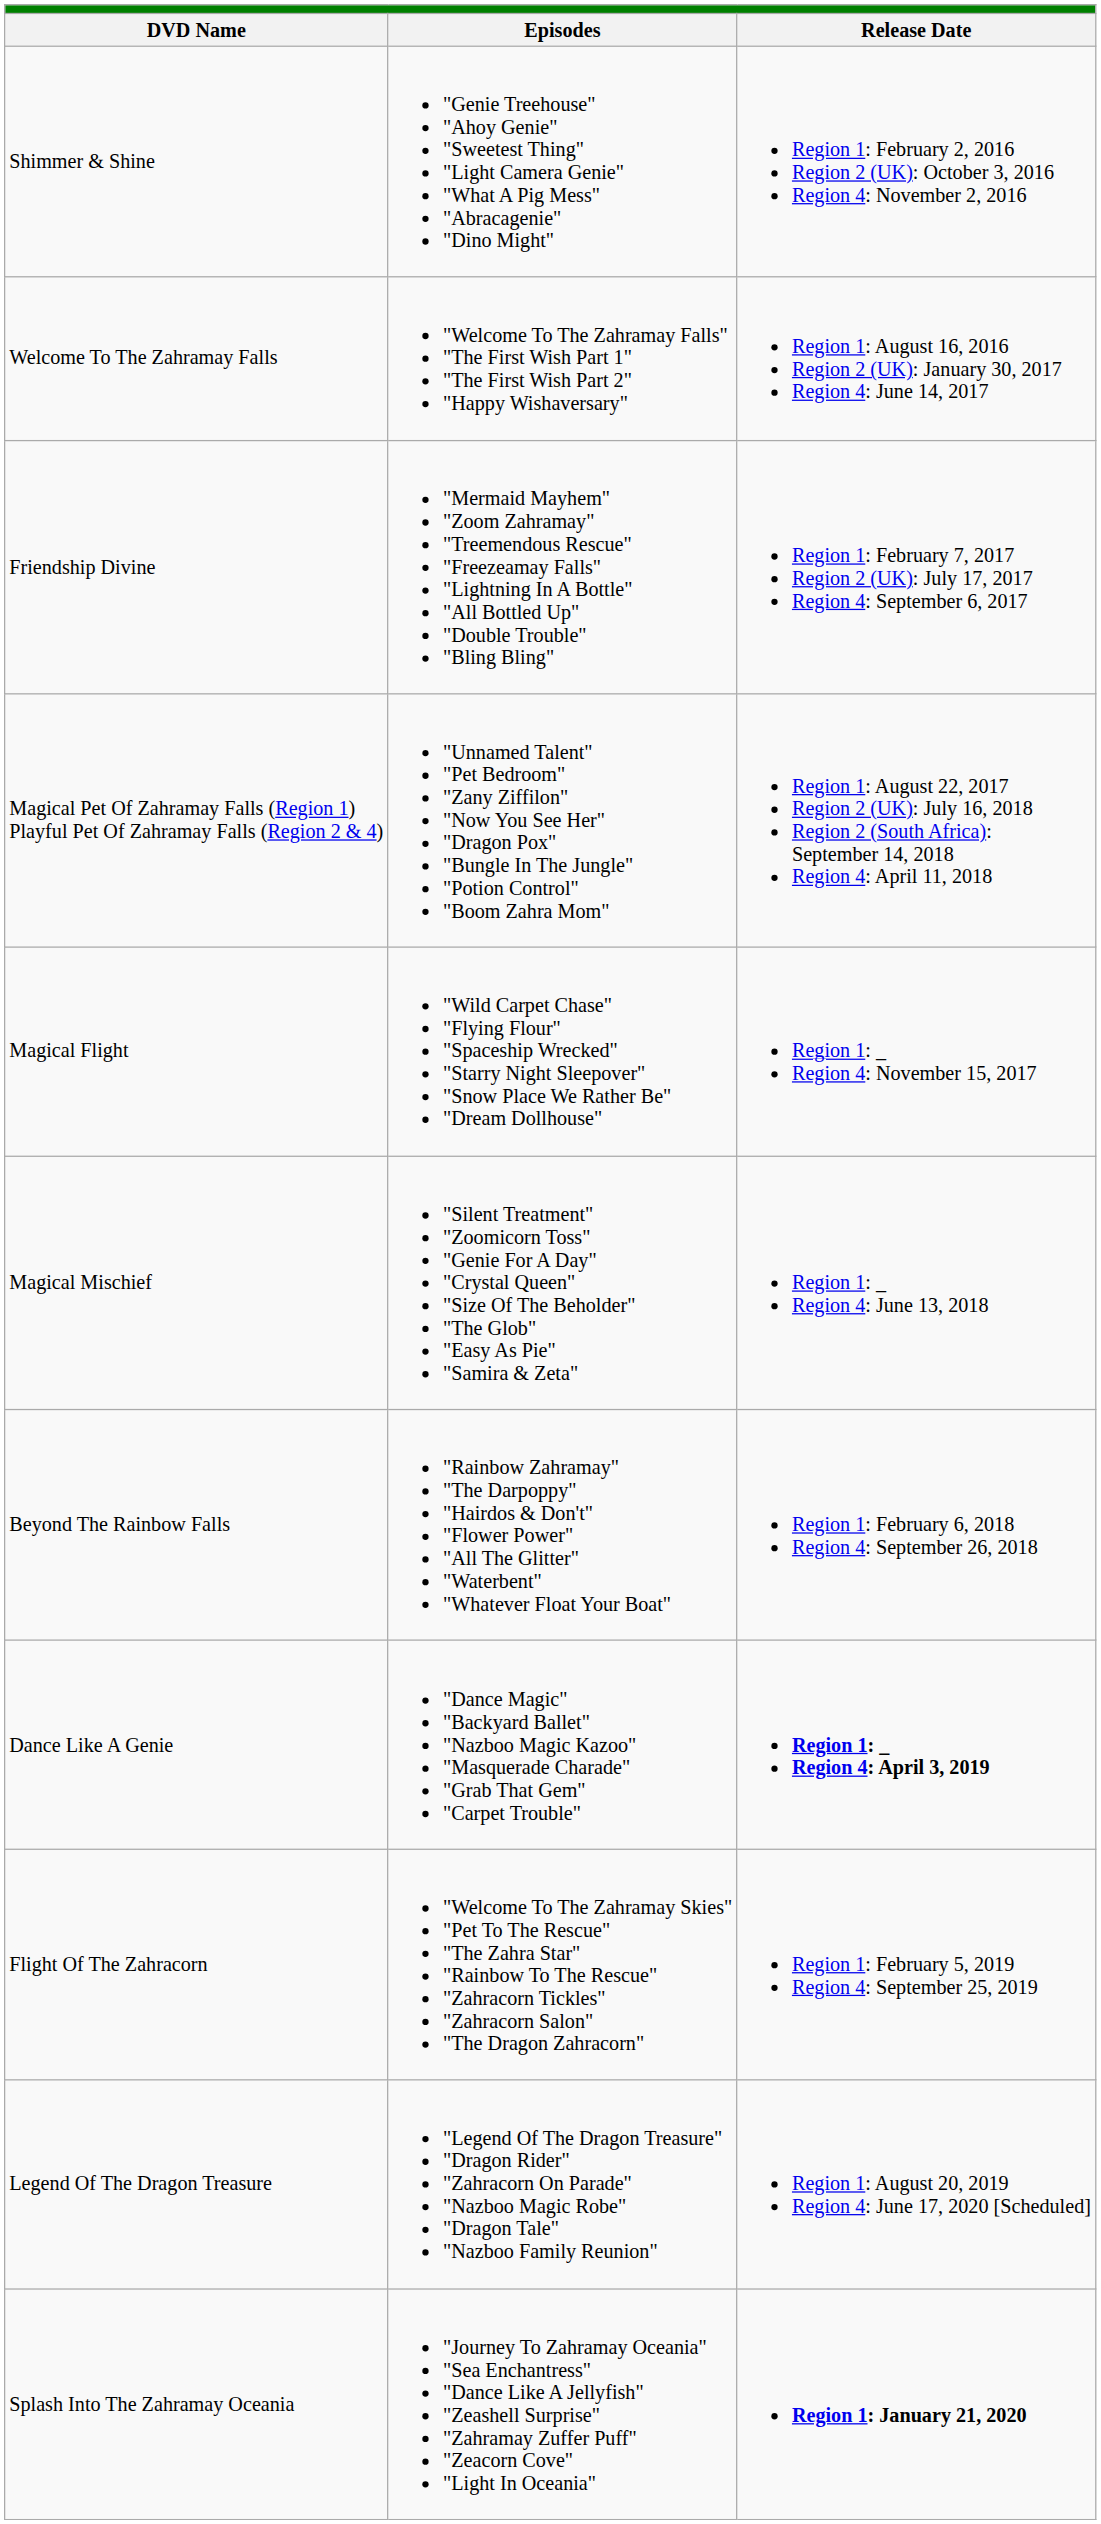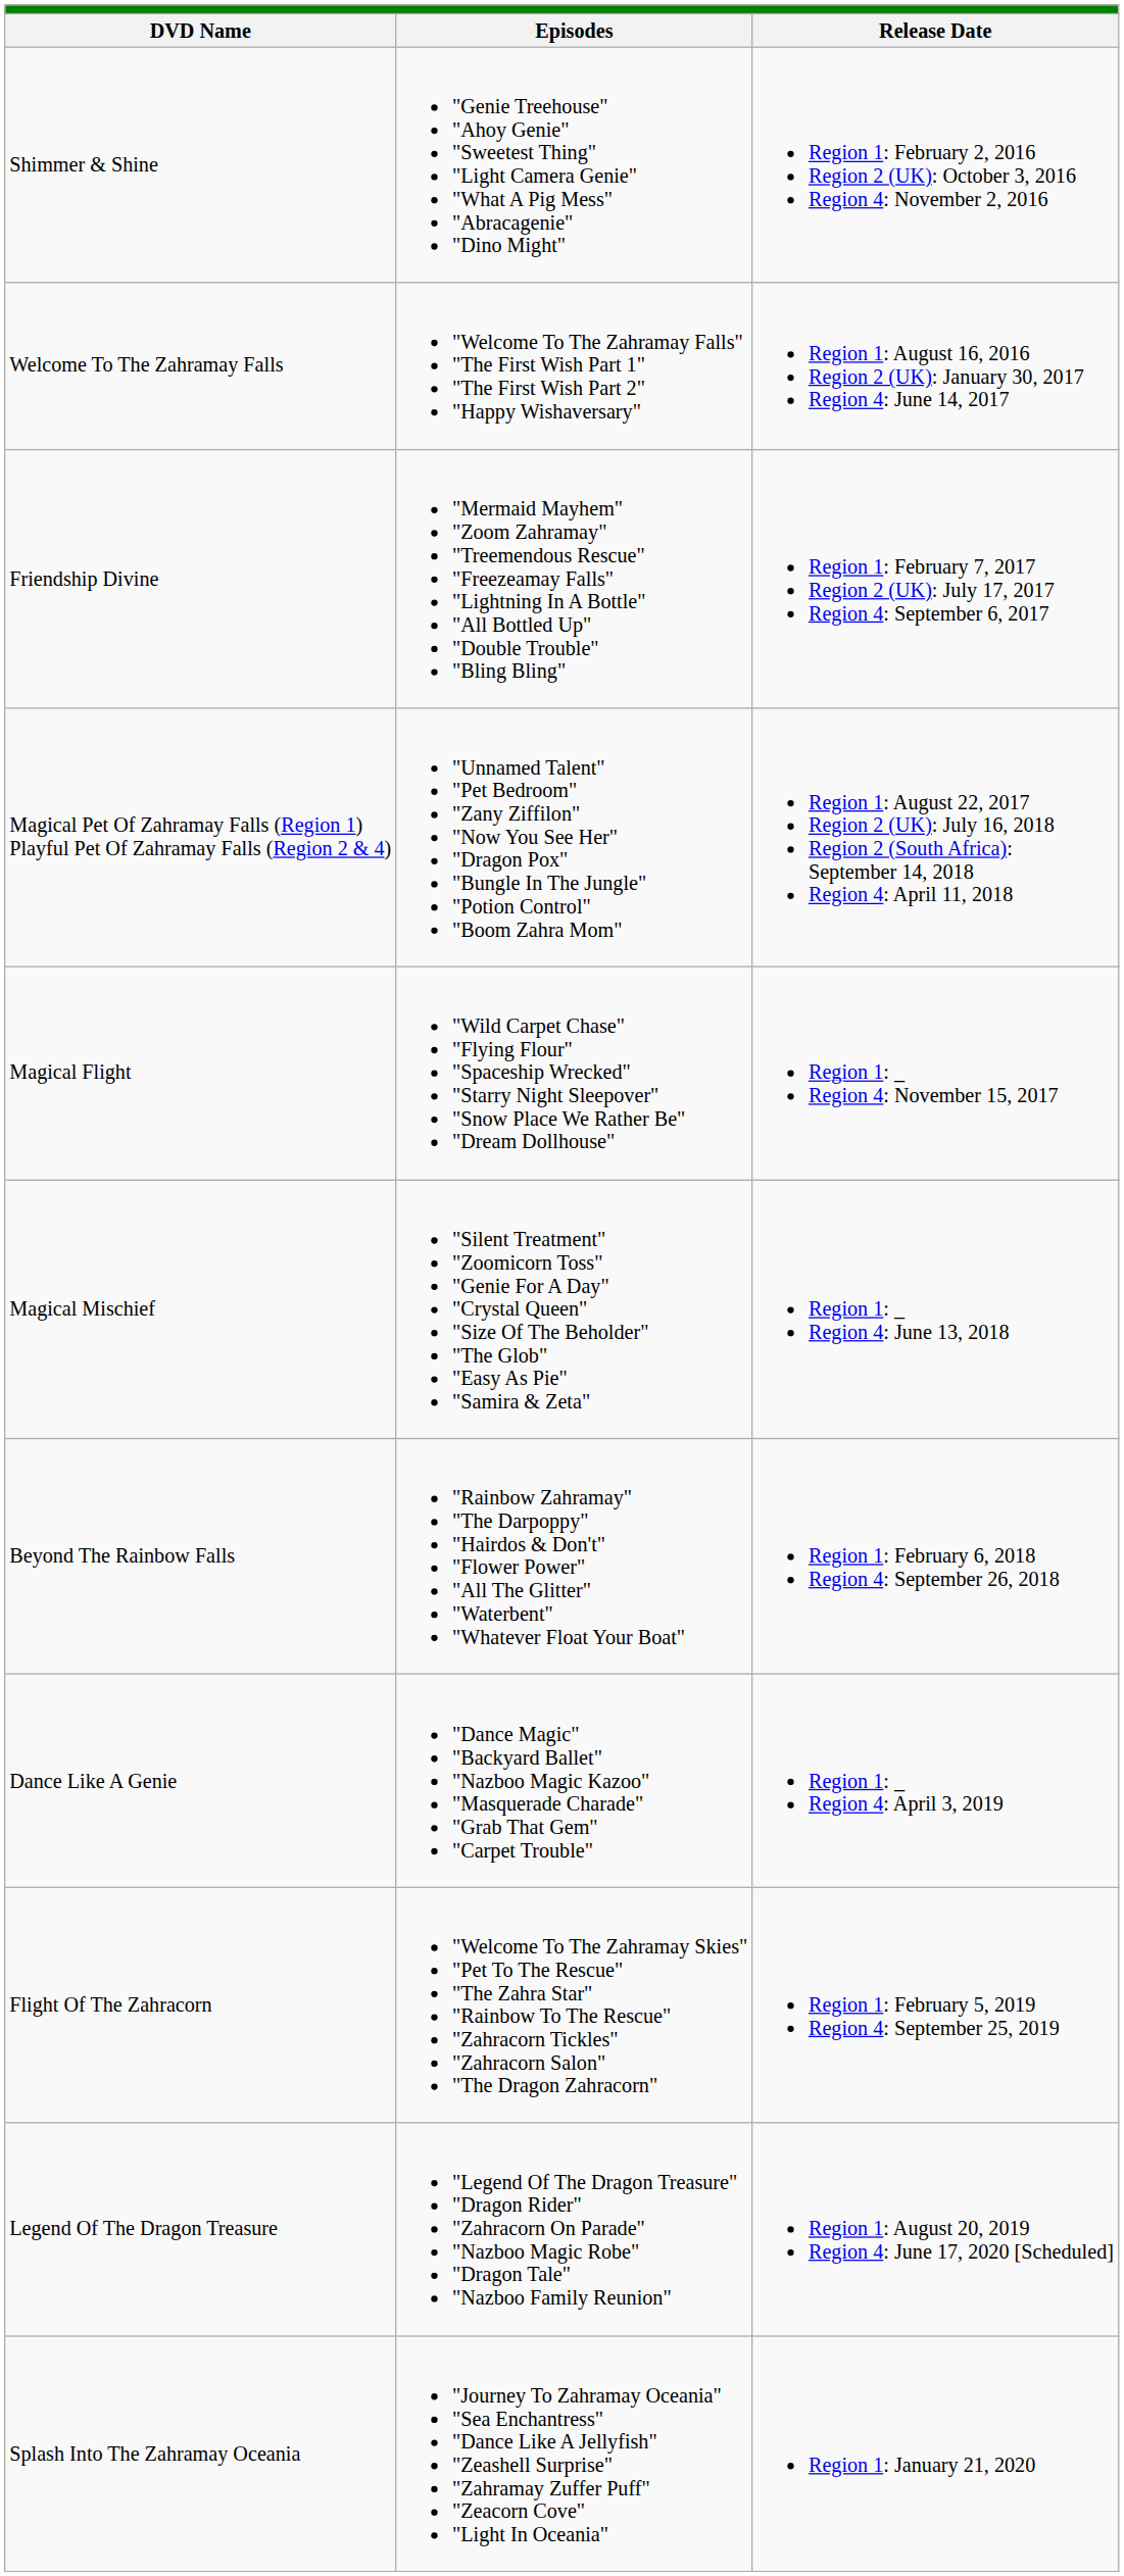Dance Like A Genie | column 3: bold -> normal
Splash Into The Zahramay Oceania | column 3: bold -> normal
